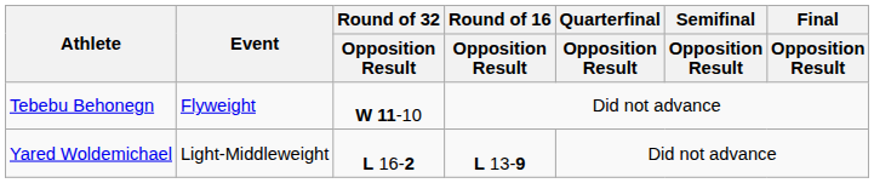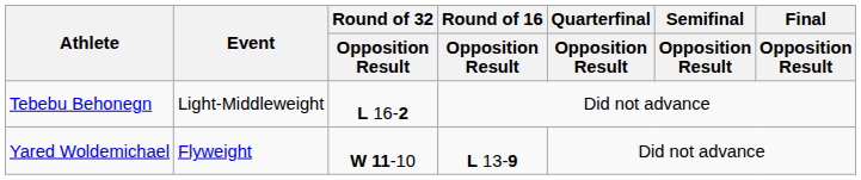Tebebu Behonegn | Event: Flyweight -> Light-Middleweight
Tebebu Behonegn | Round of 32 / Opposition Result: W 11-10 -> L 16-2
Yared Woldemichael | Event: Light-Middleweight -> Flyweight
Yared Woldemichael | Round of 32 / Opposition Result: L 16-2 -> W 11-10
